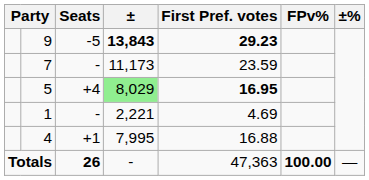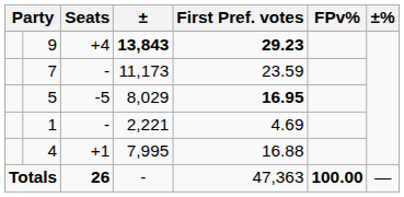9 | Seats: -5 -> +4
5 | Seats: +4 -> -5
5 | ±: lightgreen background -> no background
